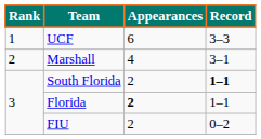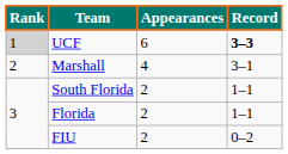UCF | Rank: no background -> lightgrey background
UCF | Record: normal -> bold
South Florida | Record: bold -> normal
Florida | Appearances: bold -> normal
